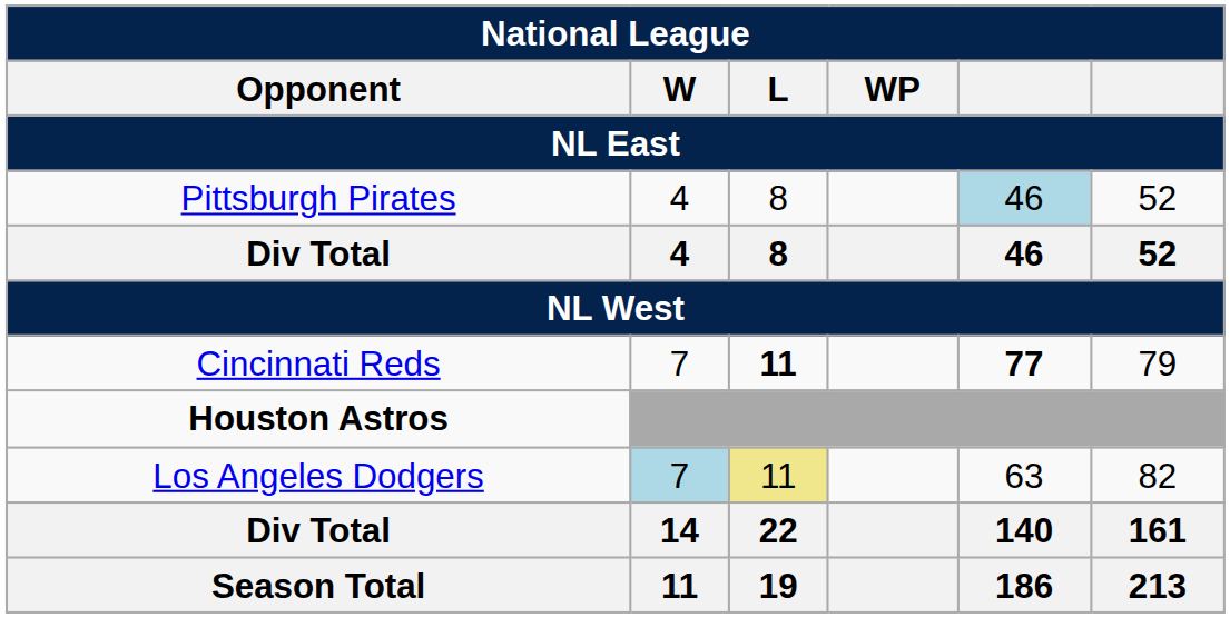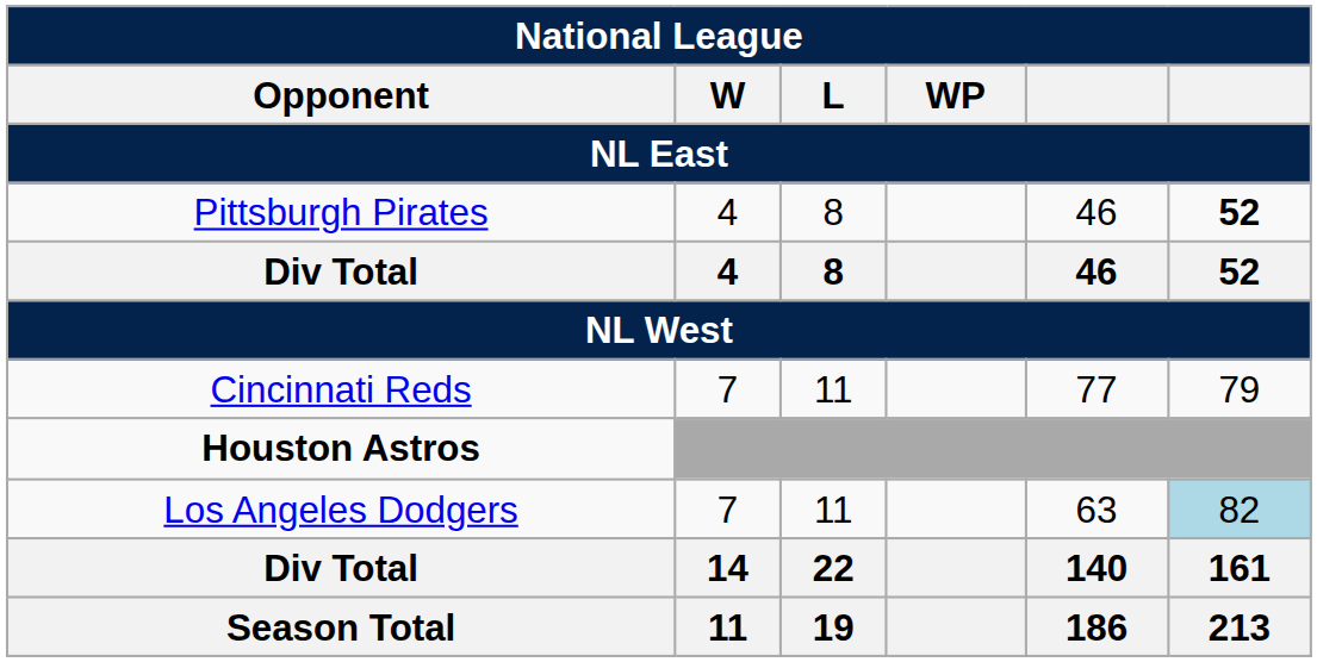Pittsburgh Pirates | column 5: lightblue background -> no background
Pittsburgh Pirates | column 6: normal -> bold
Cincinnati Reds | L: bold -> normal
Cincinnati Reds | column 5: bold -> normal
Los Angeles Dodgers | W: lightblue background -> no background
Los Angeles Dodgers | L: khaki background -> no background
Los Angeles Dodgers | column 6: no background -> lightblue background
